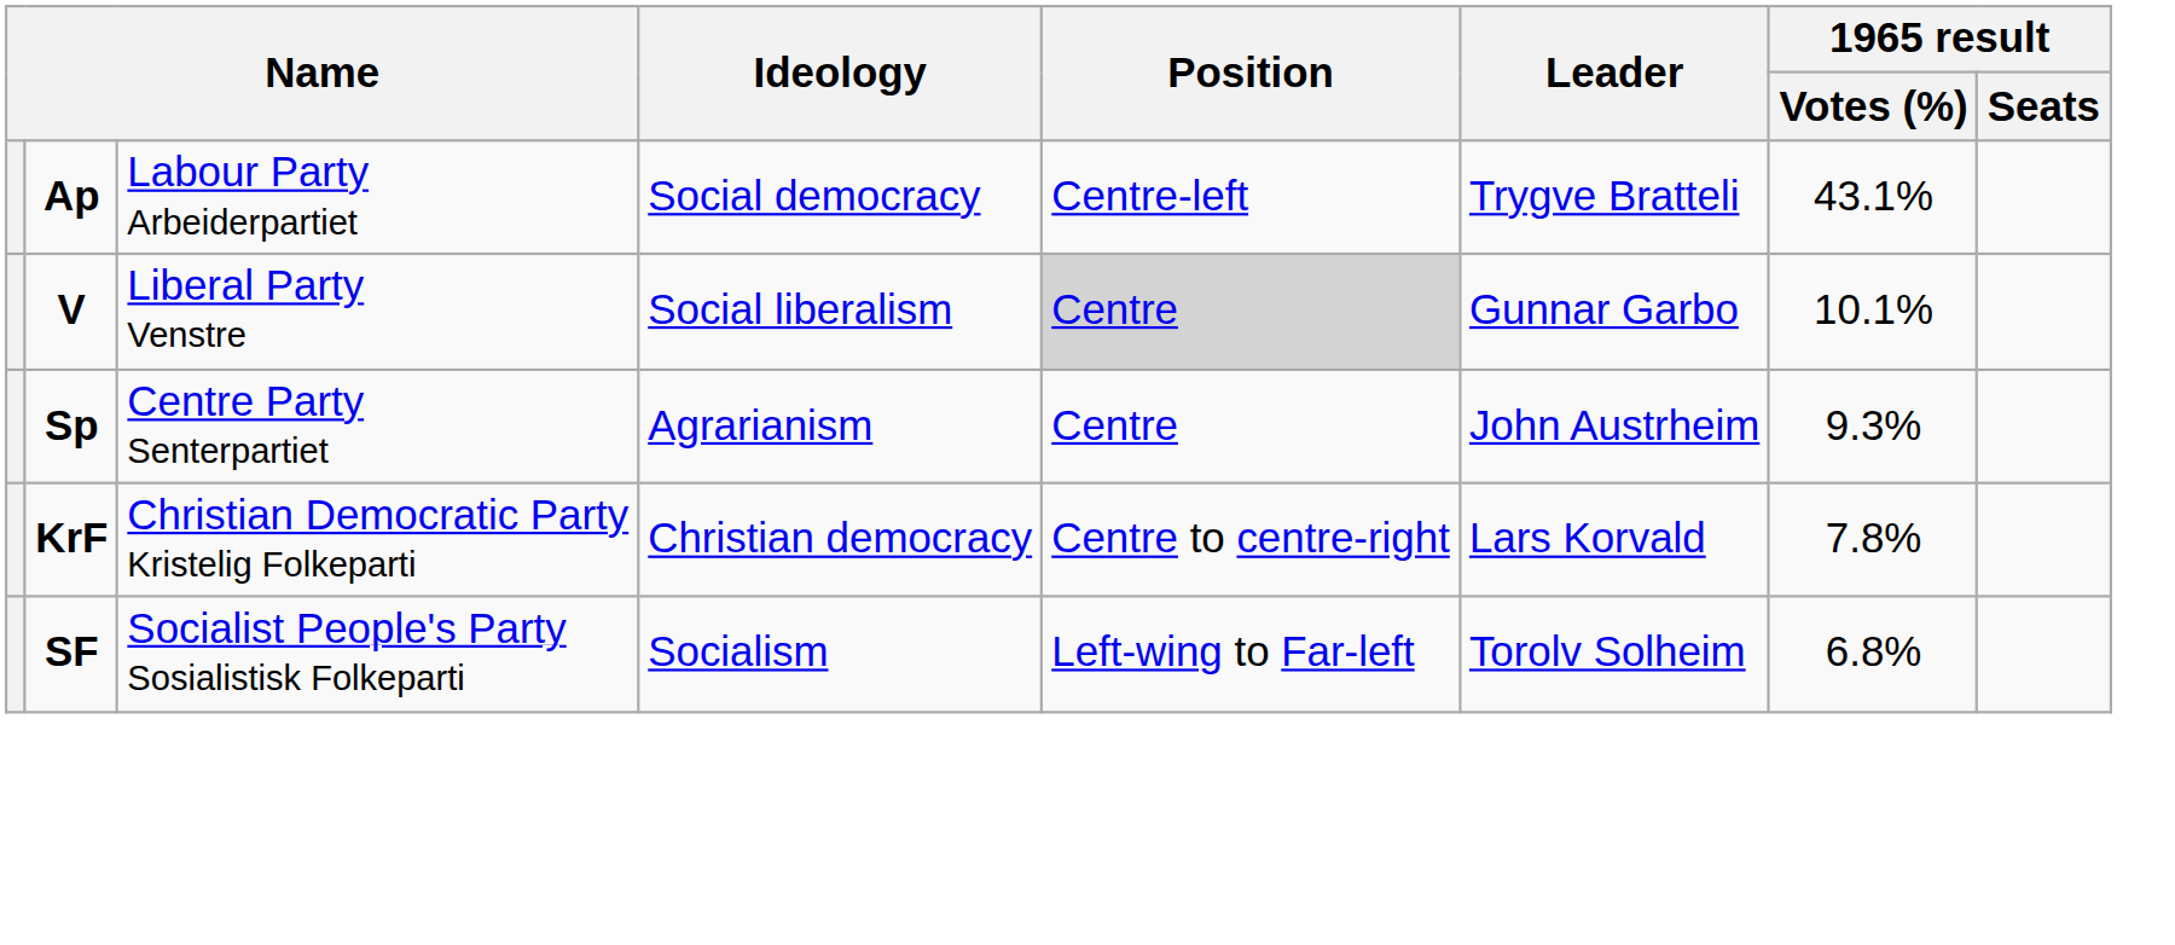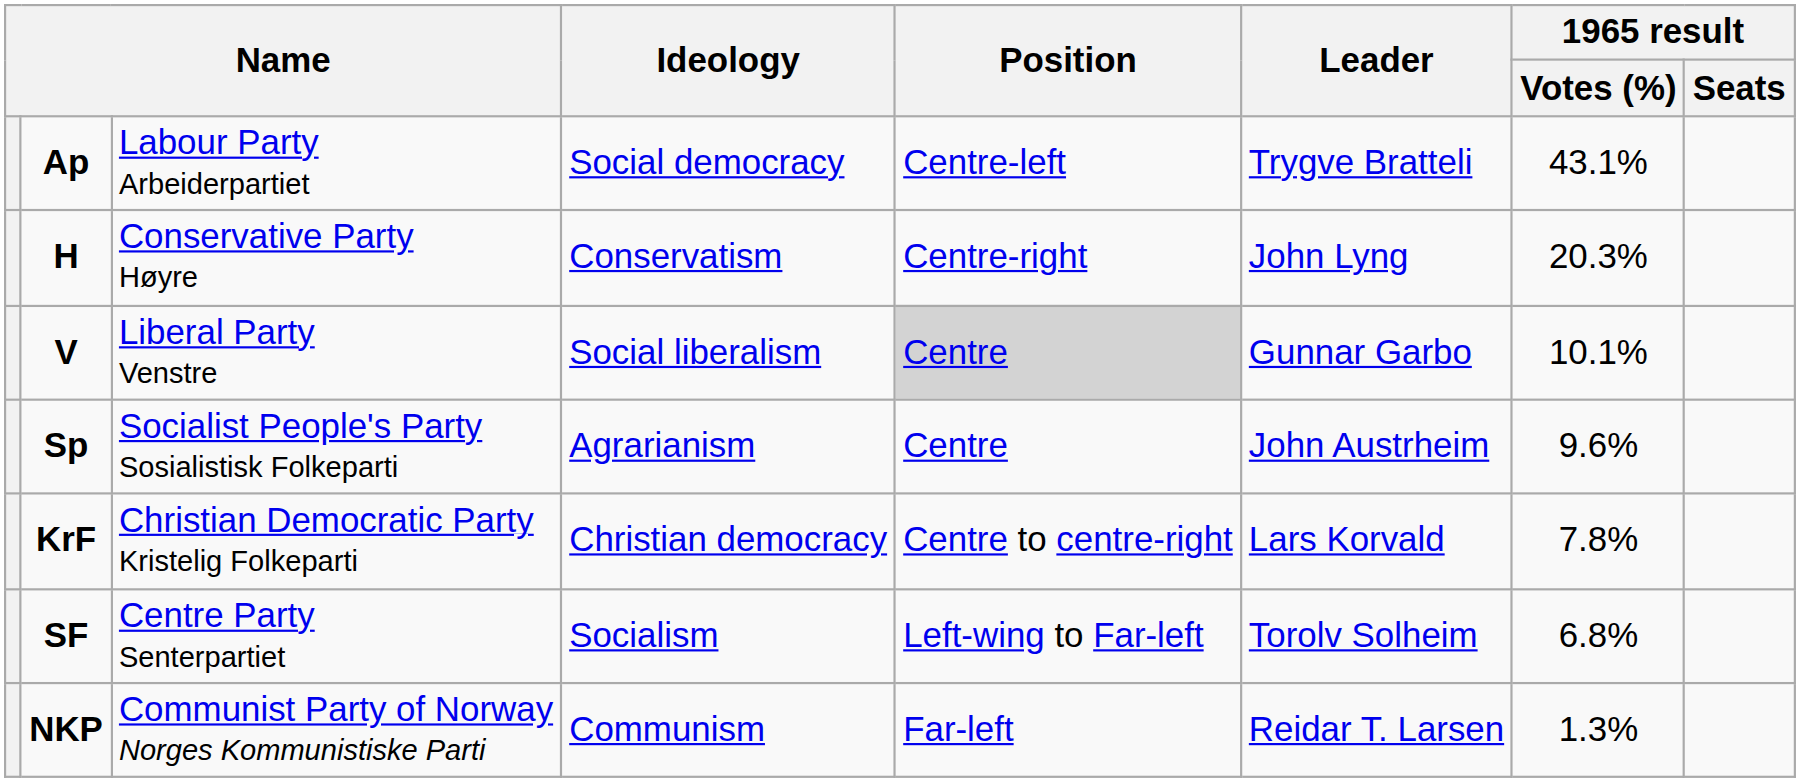+ row: H | Conservative Party Høyre | Conservatism | Centre-right | John Lyng | 20.3%
Sp | column 3: Centre Party Senterpartiet -> Socialist People's Party Sosialistisk Folkeparti
Sp | 1965 result / Votes (%): 9.3% -> 9.6%
SF | column 3: Socialist People's Party Sosialistisk Folkeparti -> Centre Party Senterpartiet
+ row: NKP | Communist Party of Norway Norges Kommunistiske Parti | Communism | Far-left | Reidar T. Larsen | 1.3%
